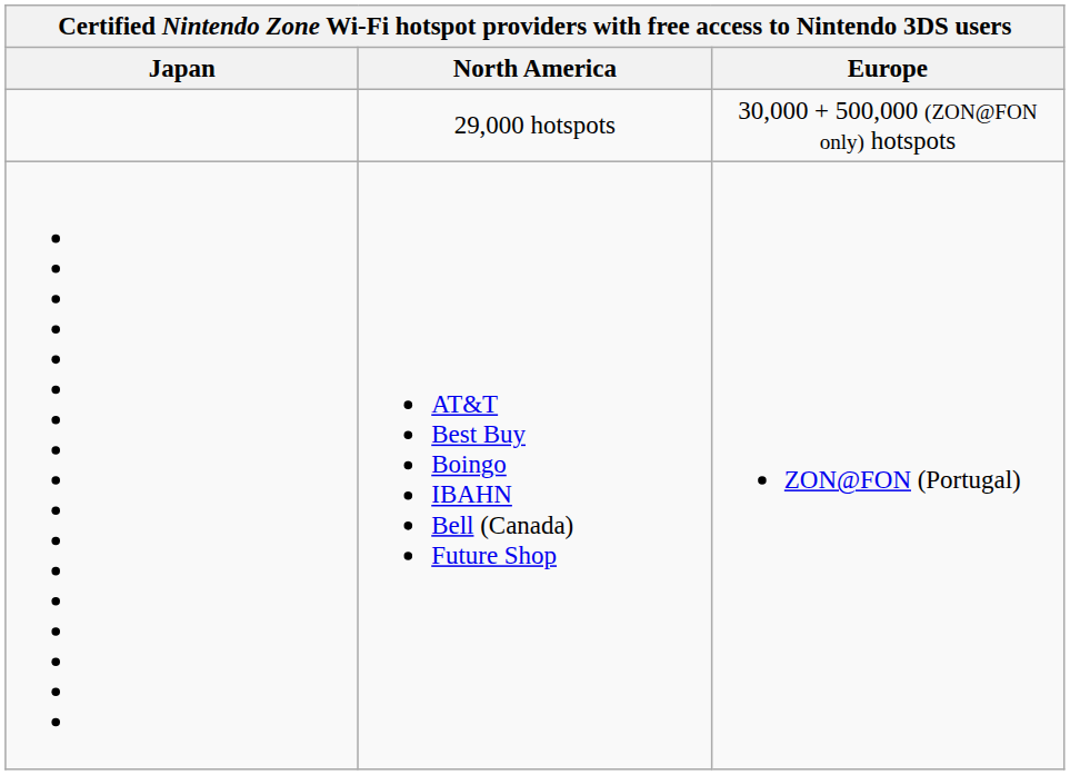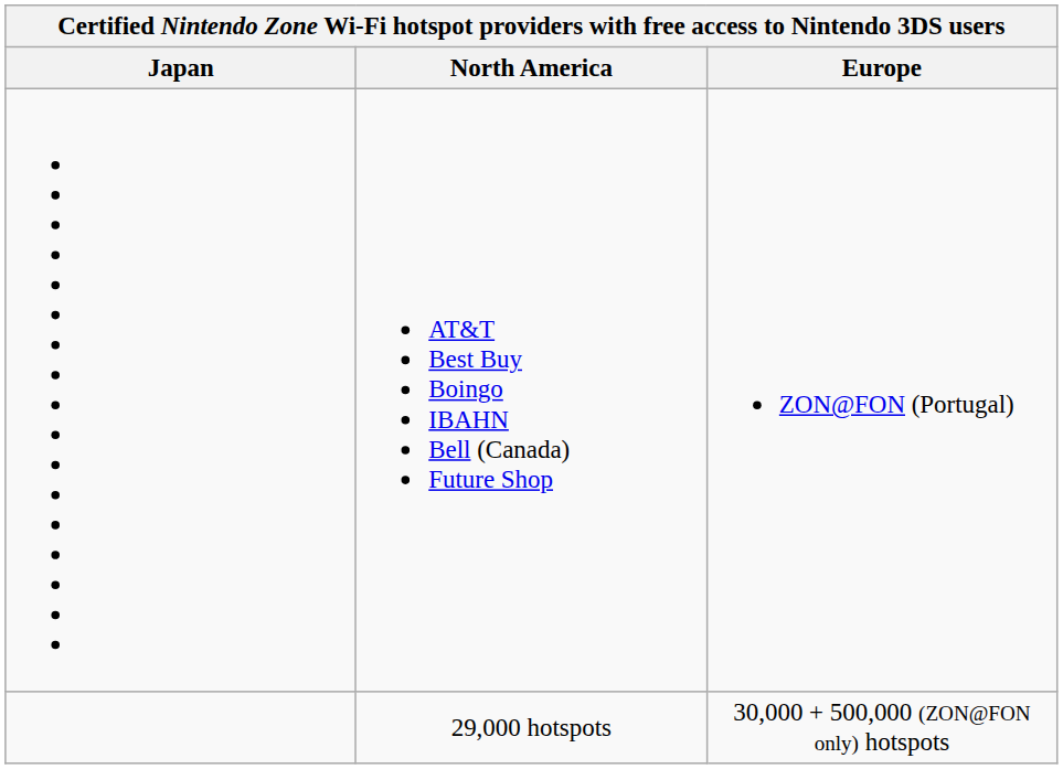rows swapped: AT&T Best Buy Boingo IBAHN Bell (Canada) Future Shop <-> 29,000 hotspots
